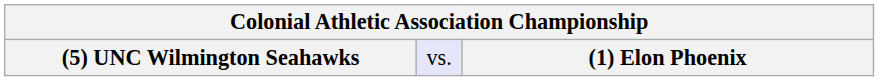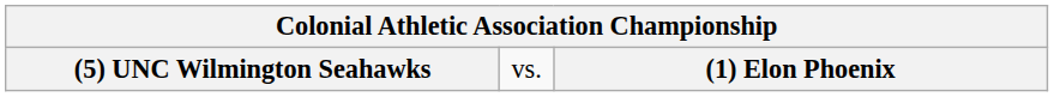(5) UNC Wilmington Seahawks | column 2: lavender background -> no background
